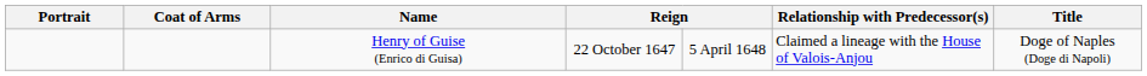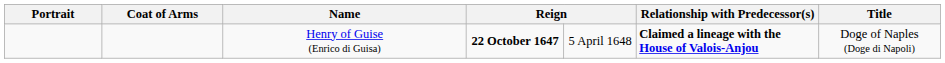Henry of Guise (Enrico di Guisa) | column 4: normal -> bold
Henry of Guise (Enrico di Guisa) | Relationship with Predecessor(s): normal -> bold
